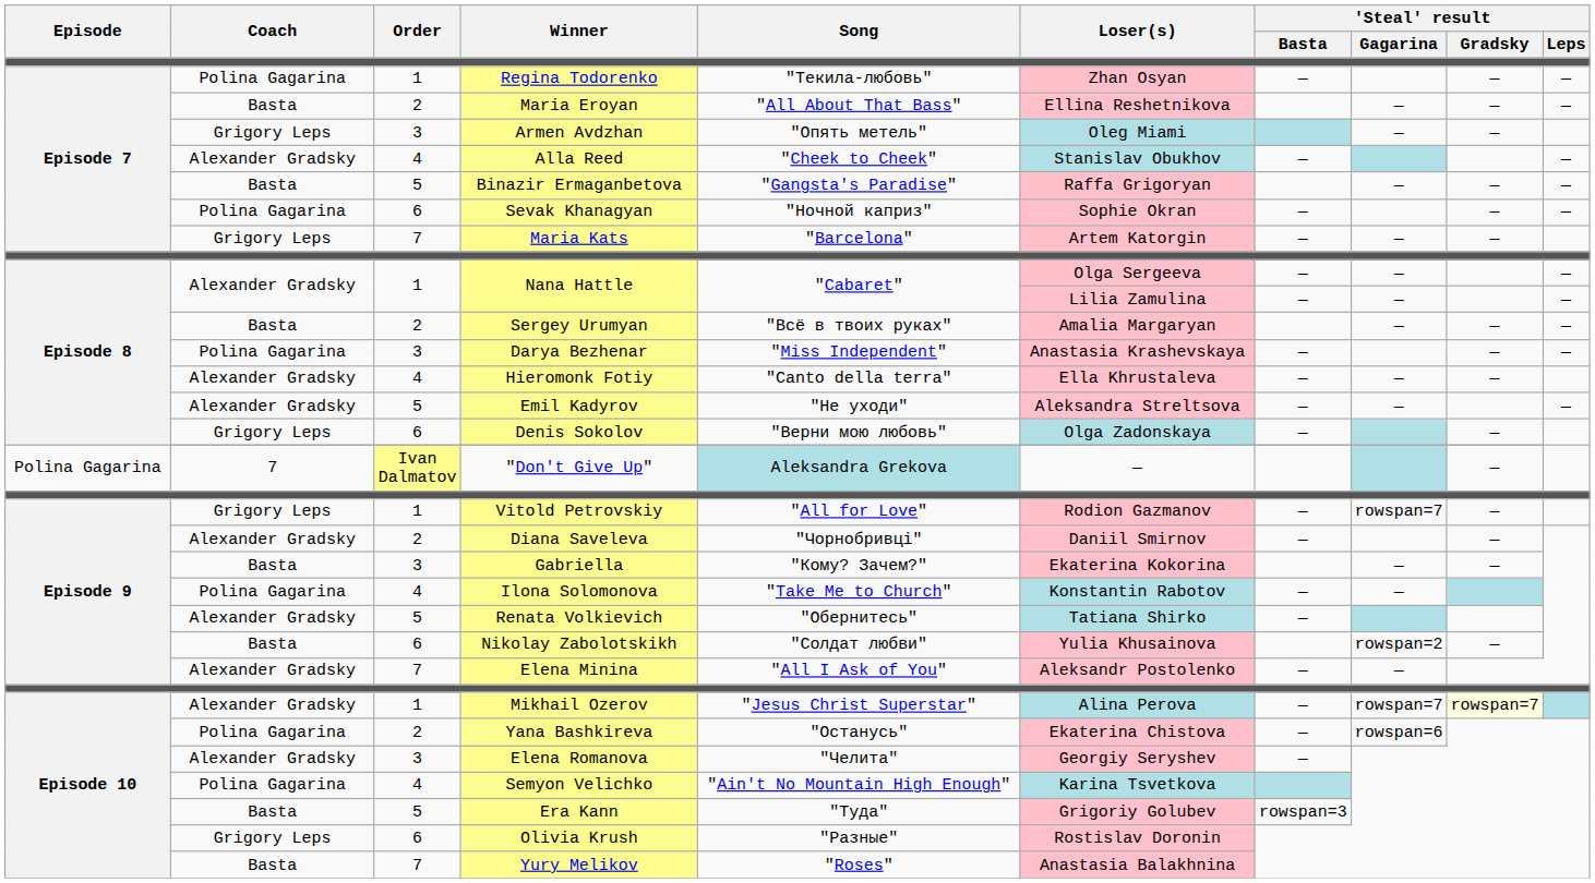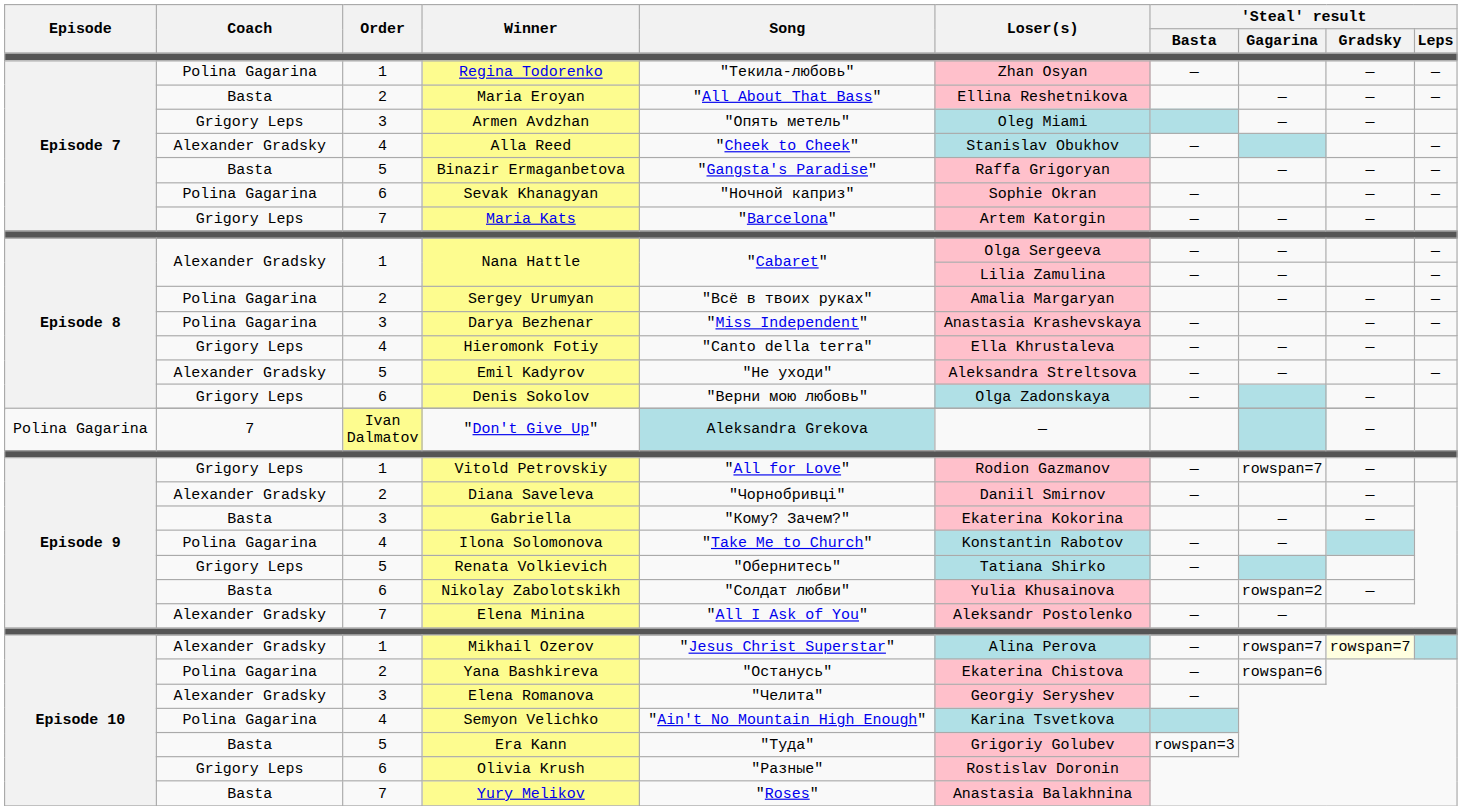Sergey Urumyan | Coach: Basta -> Polina Gagarina
Hieromonk Fotiy | Coach: Alexander Gradsky -> Grigory Leps
Renata Volkievich | Coach: Alexander Gradsky -> Grigory Leps
